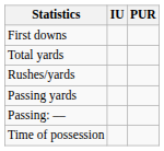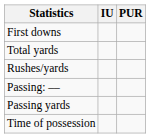rows swapped: Passing yards <-> Passing: ––
